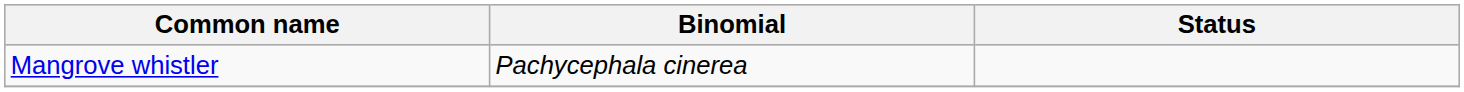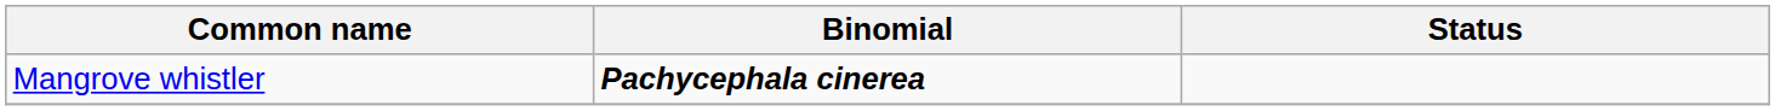Mangrove whistler | Binomial: normal -> bold
